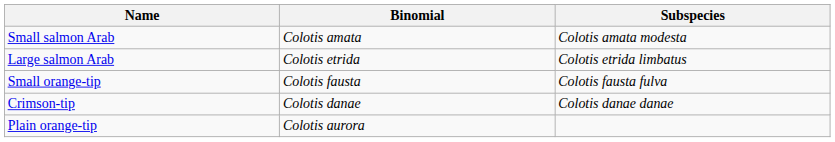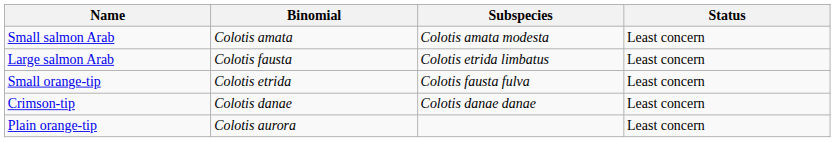+ column: Status | Least concern | Least concern | Least concern | Least concern | Least concern
Large salmon Arab | Binomial: Colotis etrida -> Colotis fausta
Small orange-tip | Binomial: Colotis fausta -> Colotis etrida
